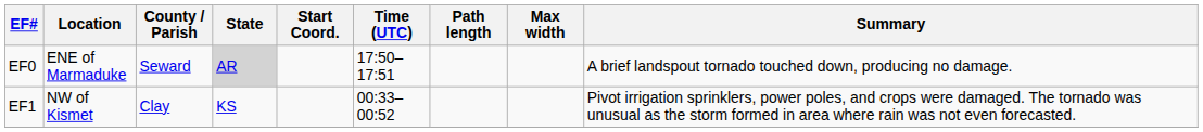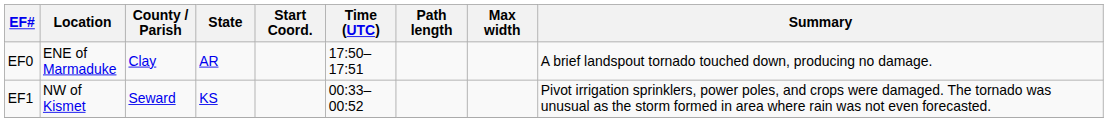EF0 | County / Parish: Seward -> Clay
EF0 | State: lightgrey background -> no background
EF1 | County / Parish: Clay -> Seward
